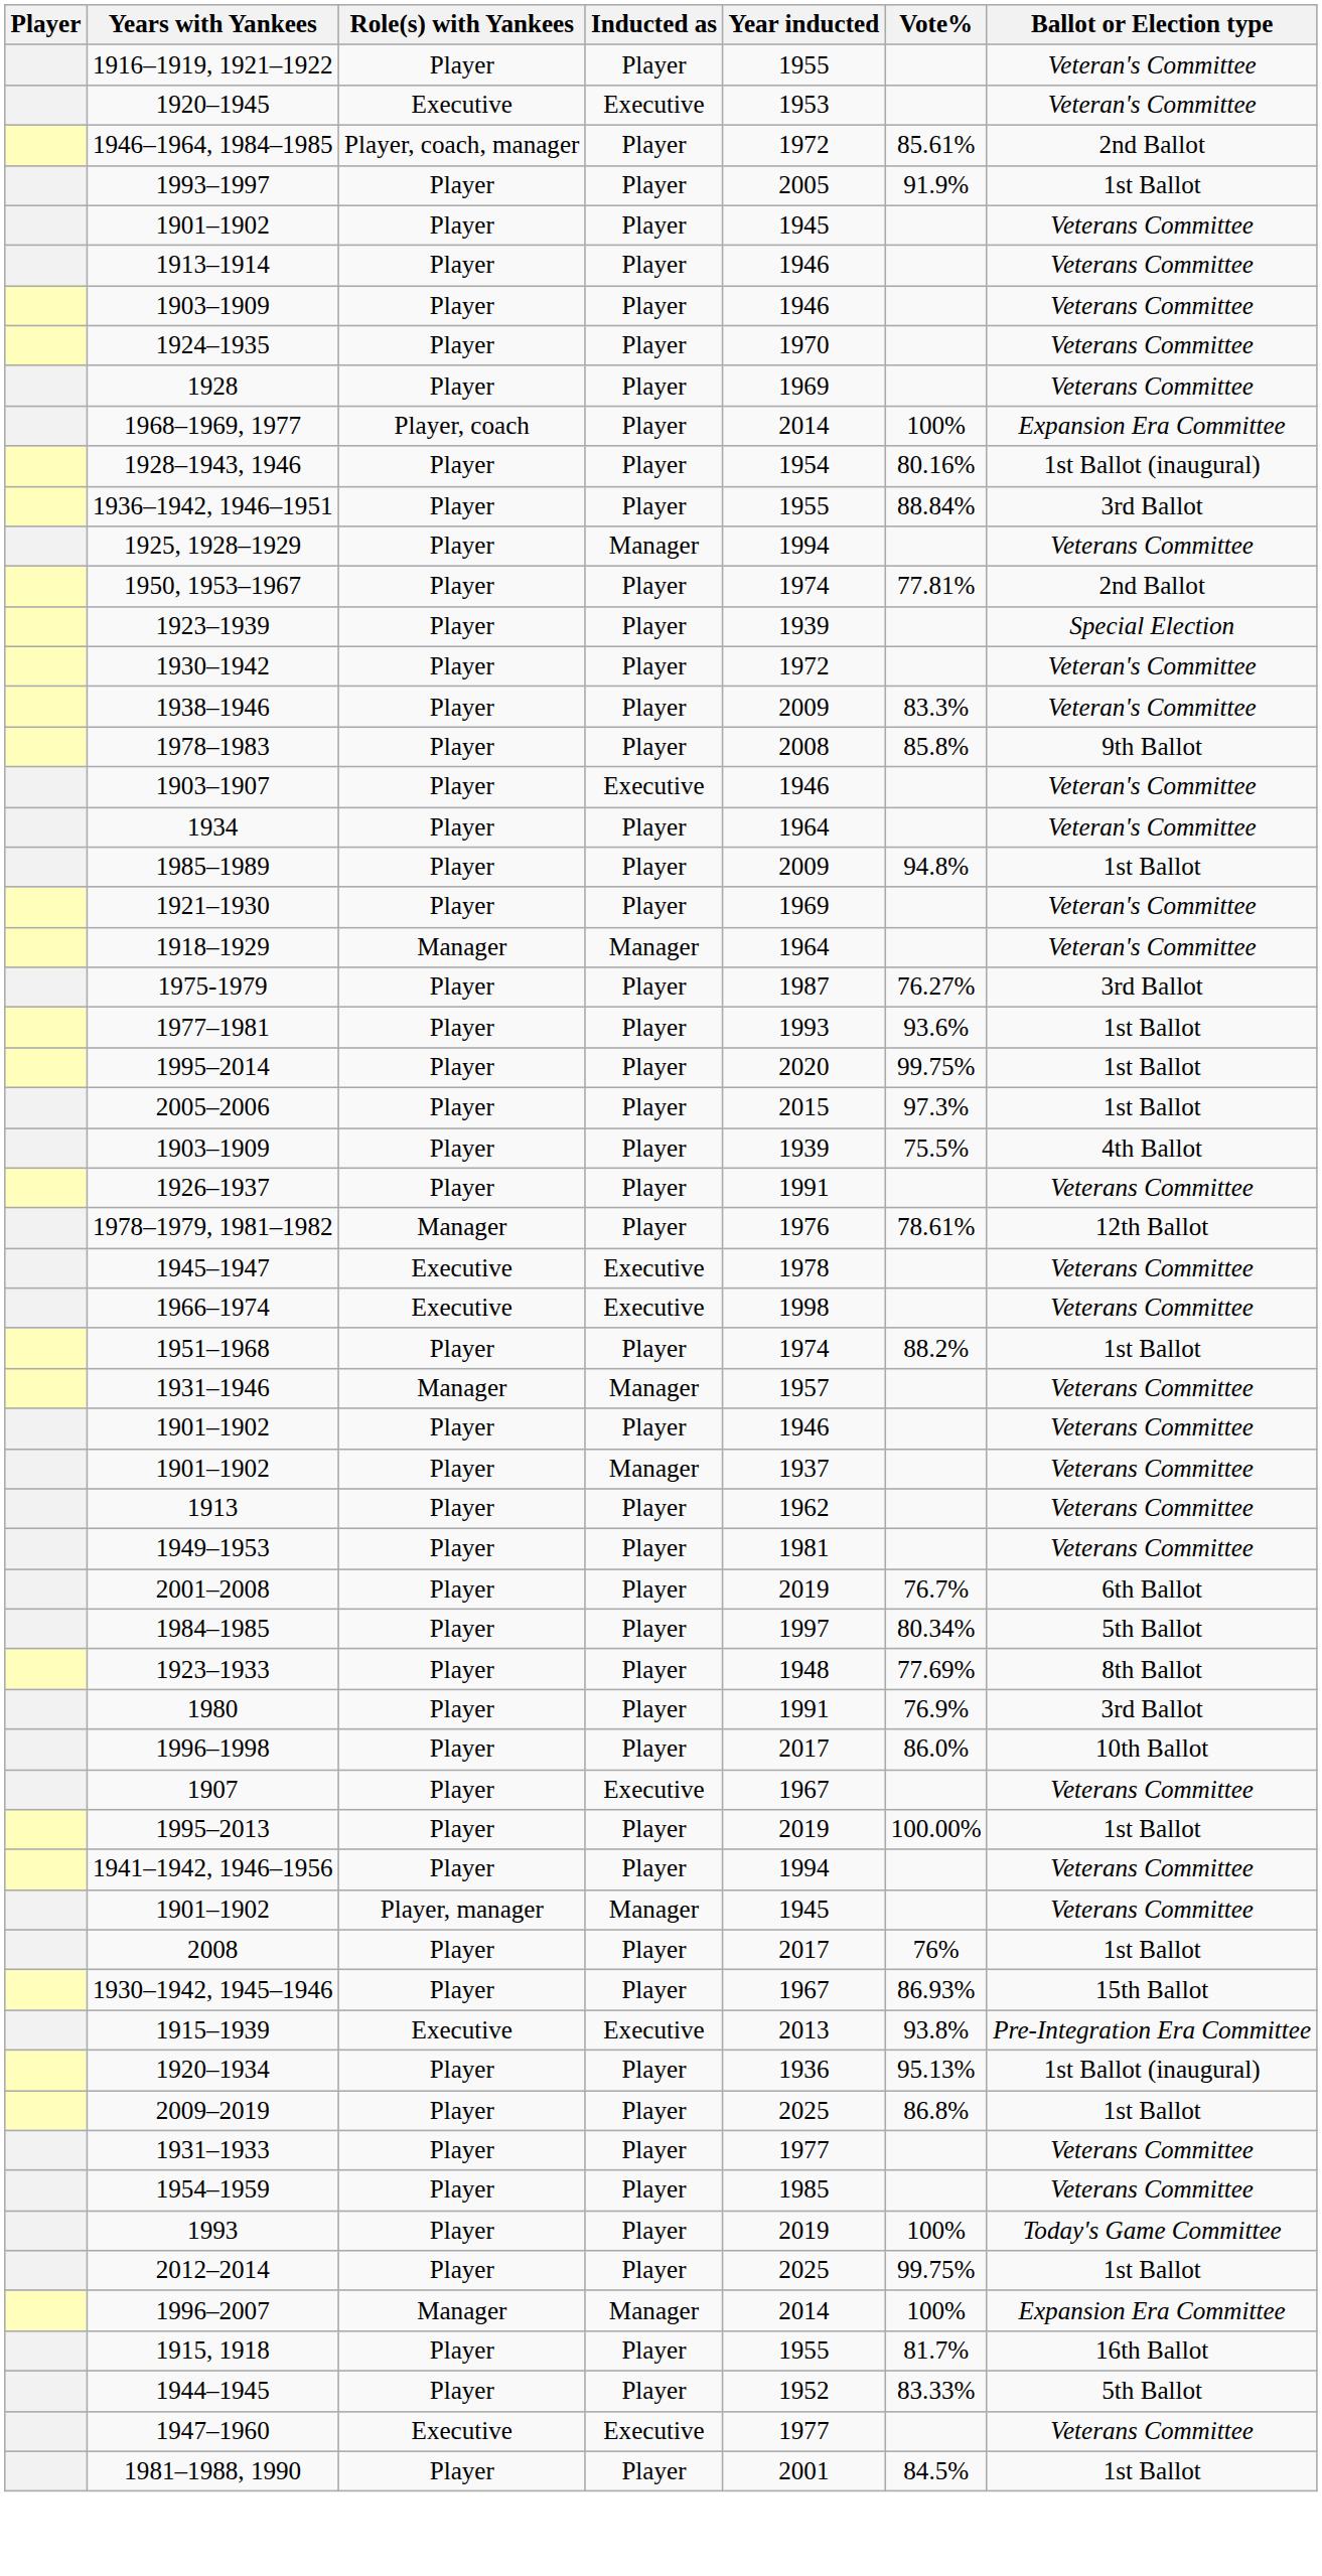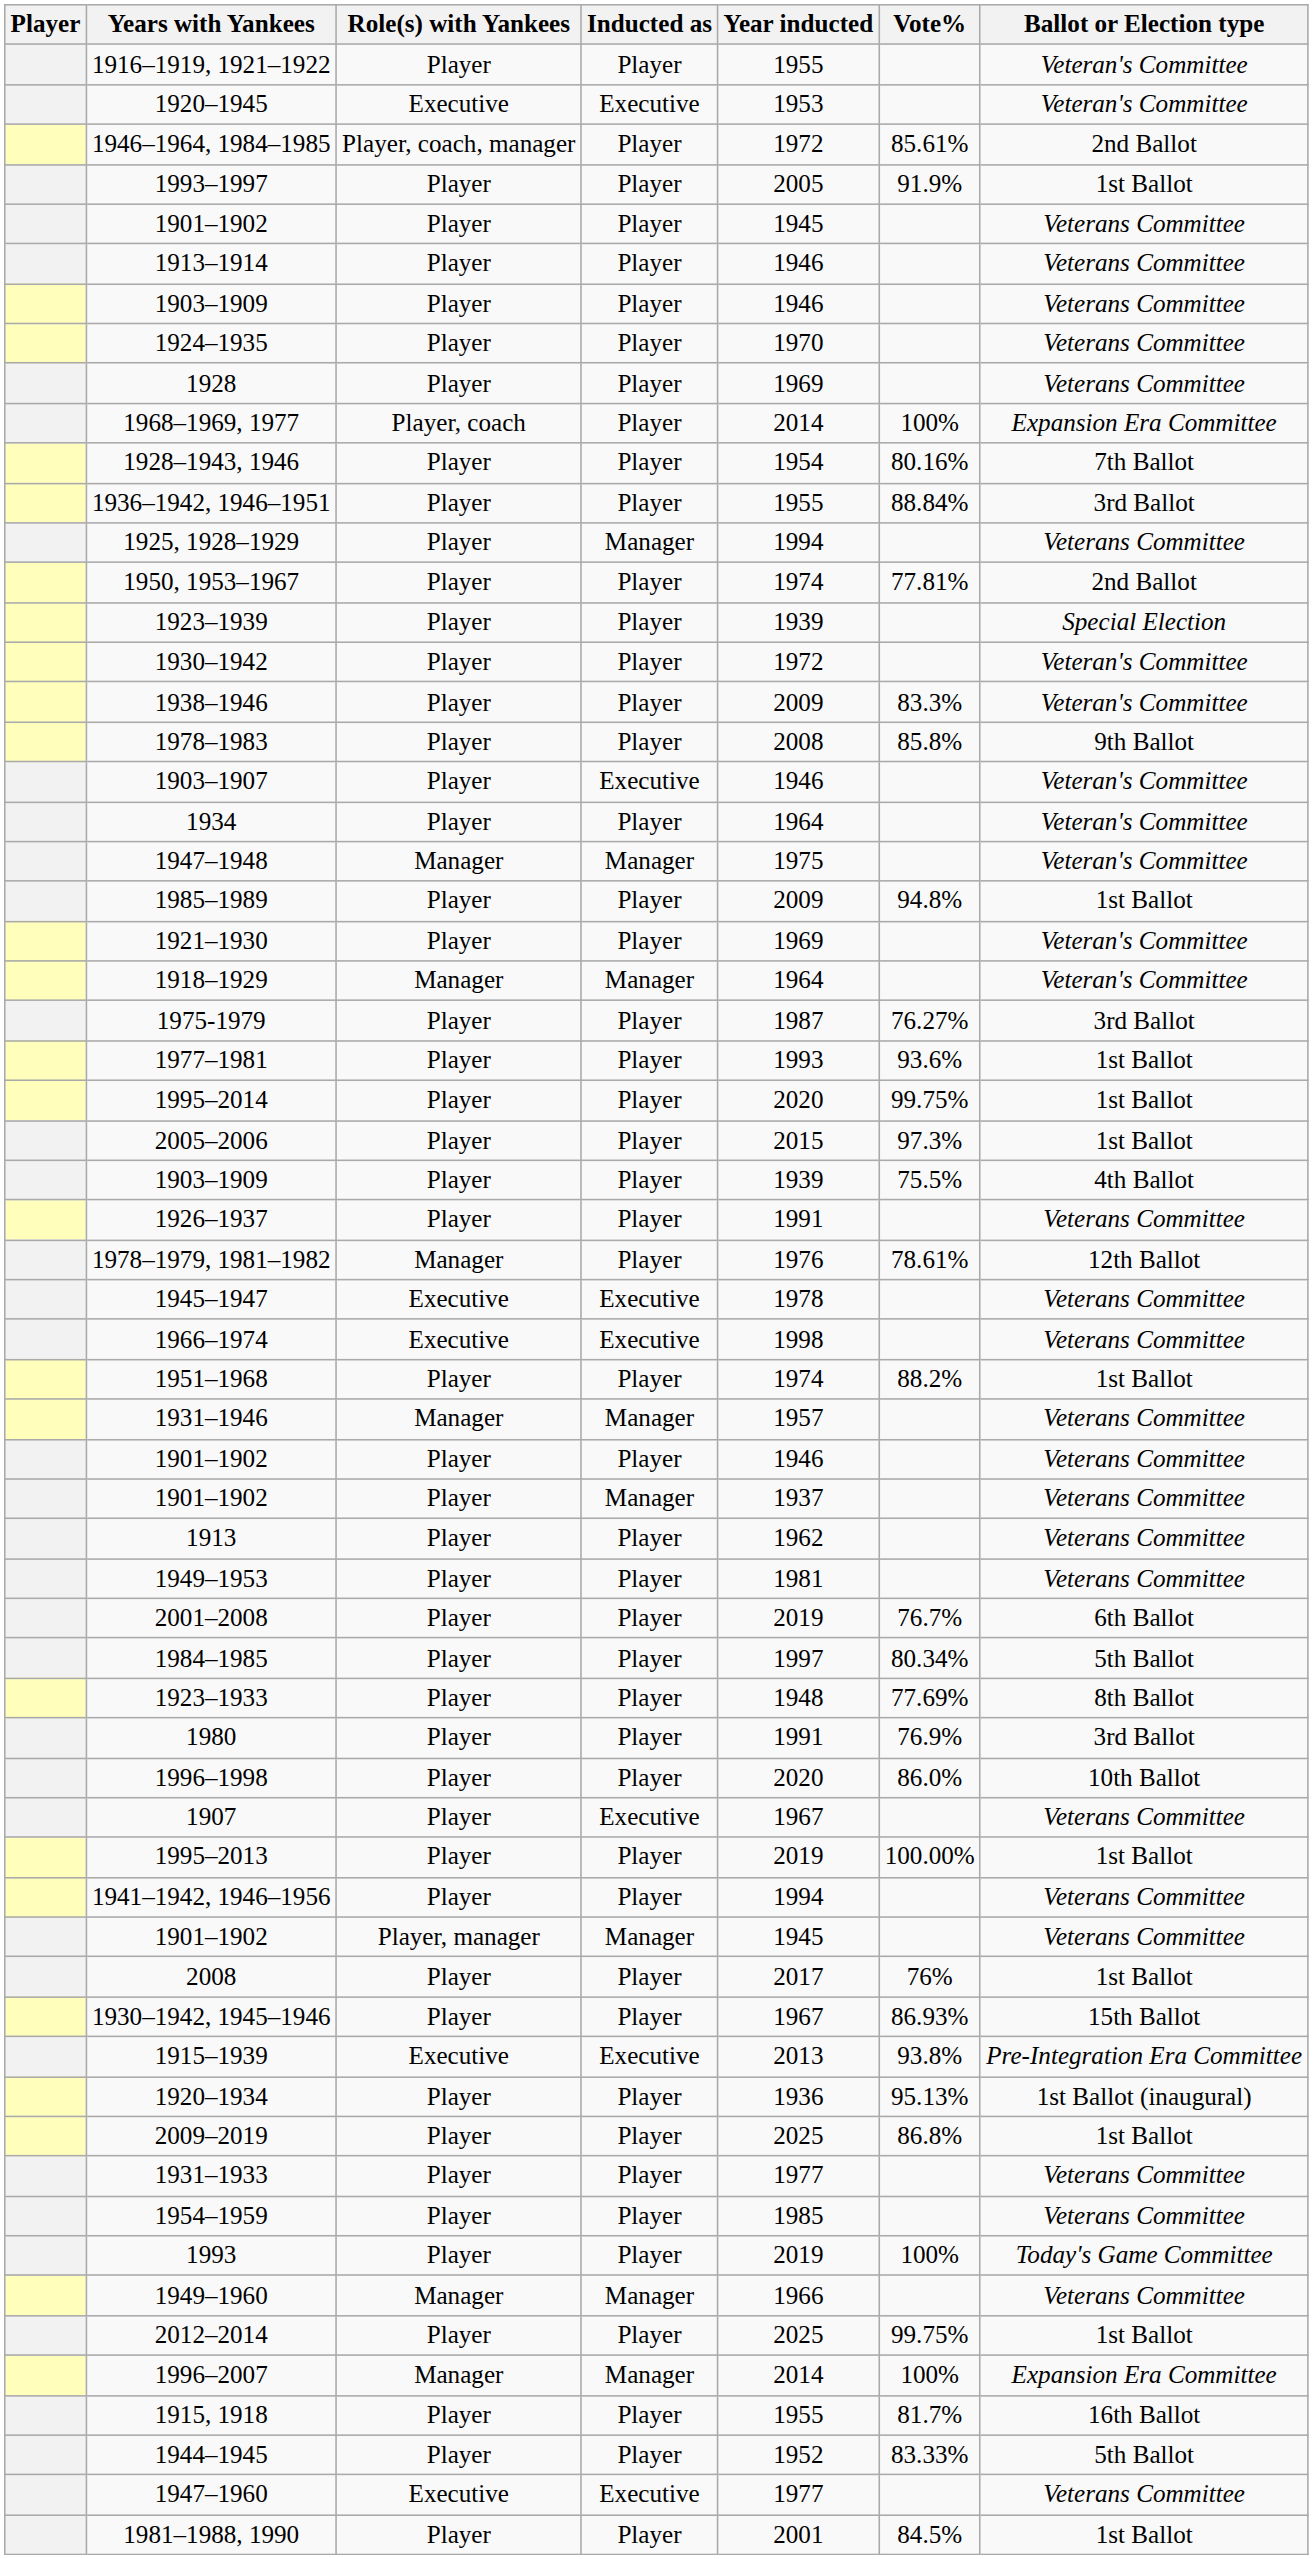1928–1943, 1946 | Ballot or Election type: 1st Ballot (inaugural) -> 7th Ballot
+ row: 1947–1948 | Manager | Manager | 1975 | Veteran's Committee
1996–1998 | Year inducted: 2017 -> 2020
+ row: 1949–1960 | Manager | Manager | 1966 | Veterans Committee
